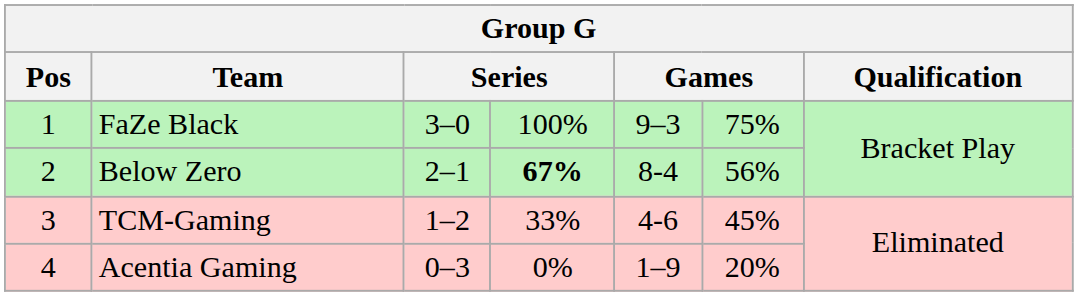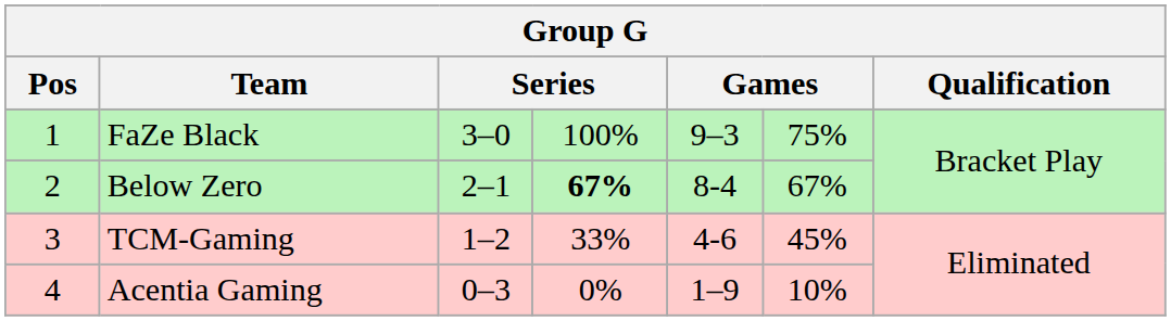Below Zero | column 6: 56% -> 67%
Acentia Gaming | column 6: 20% -> 10%
